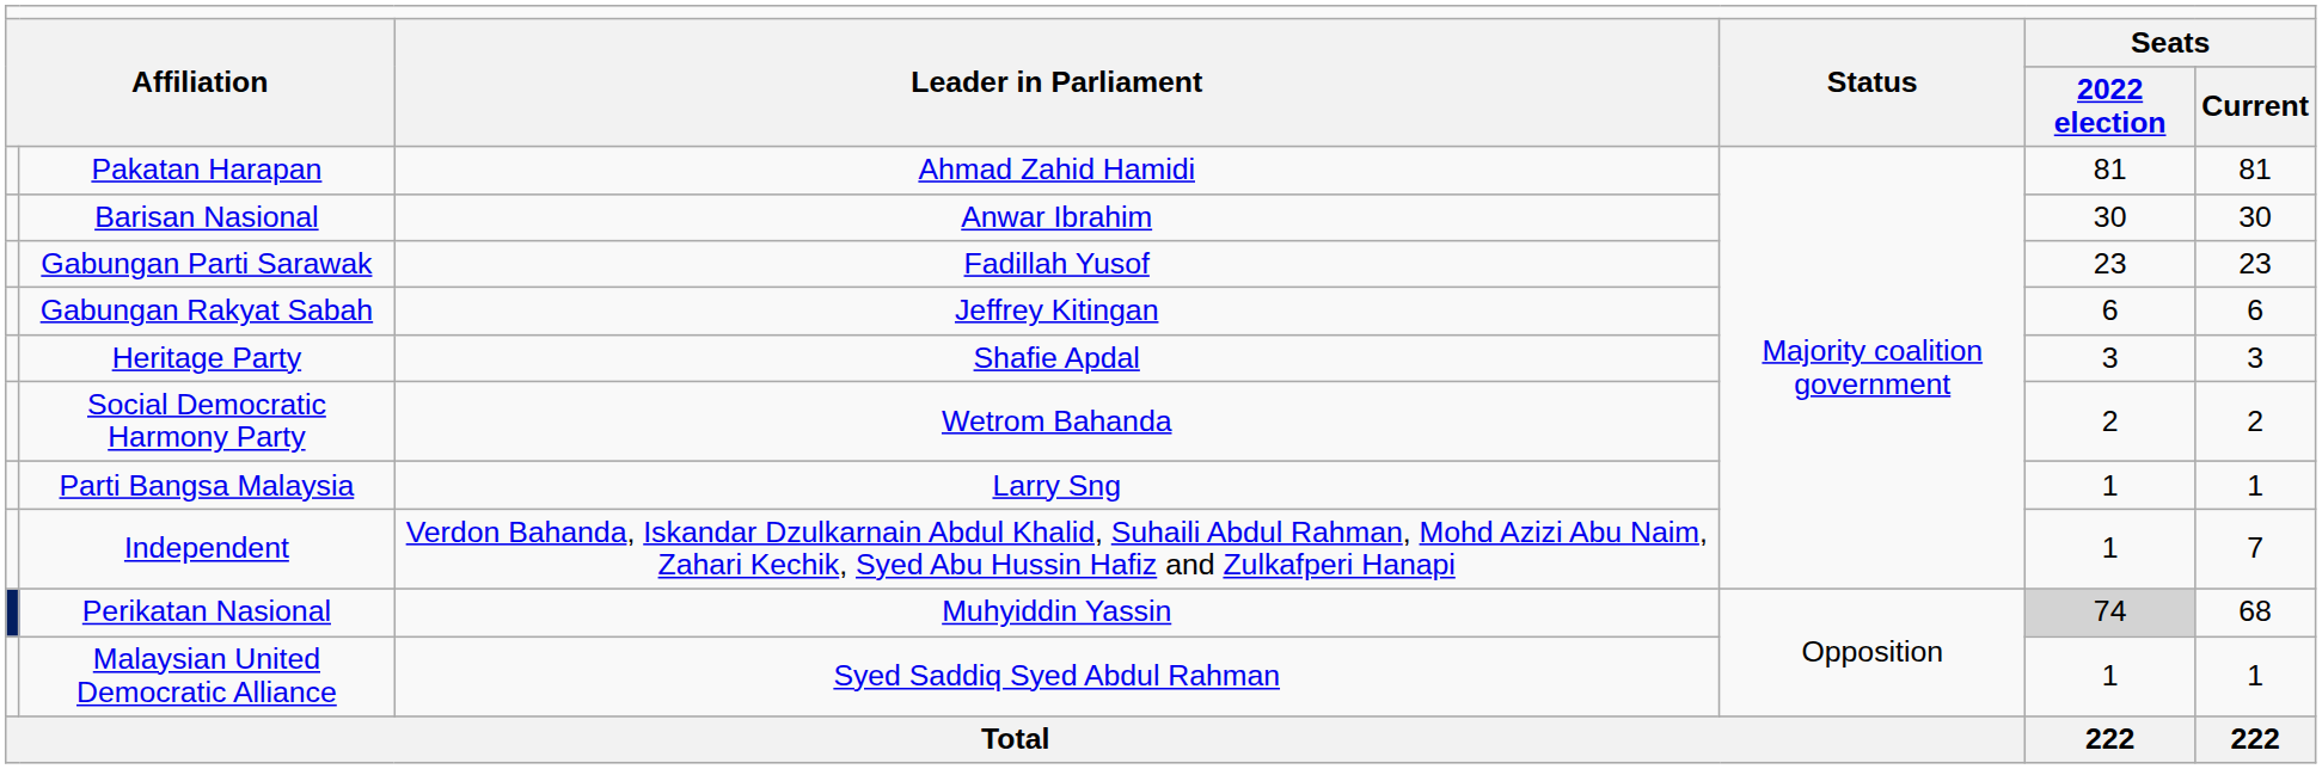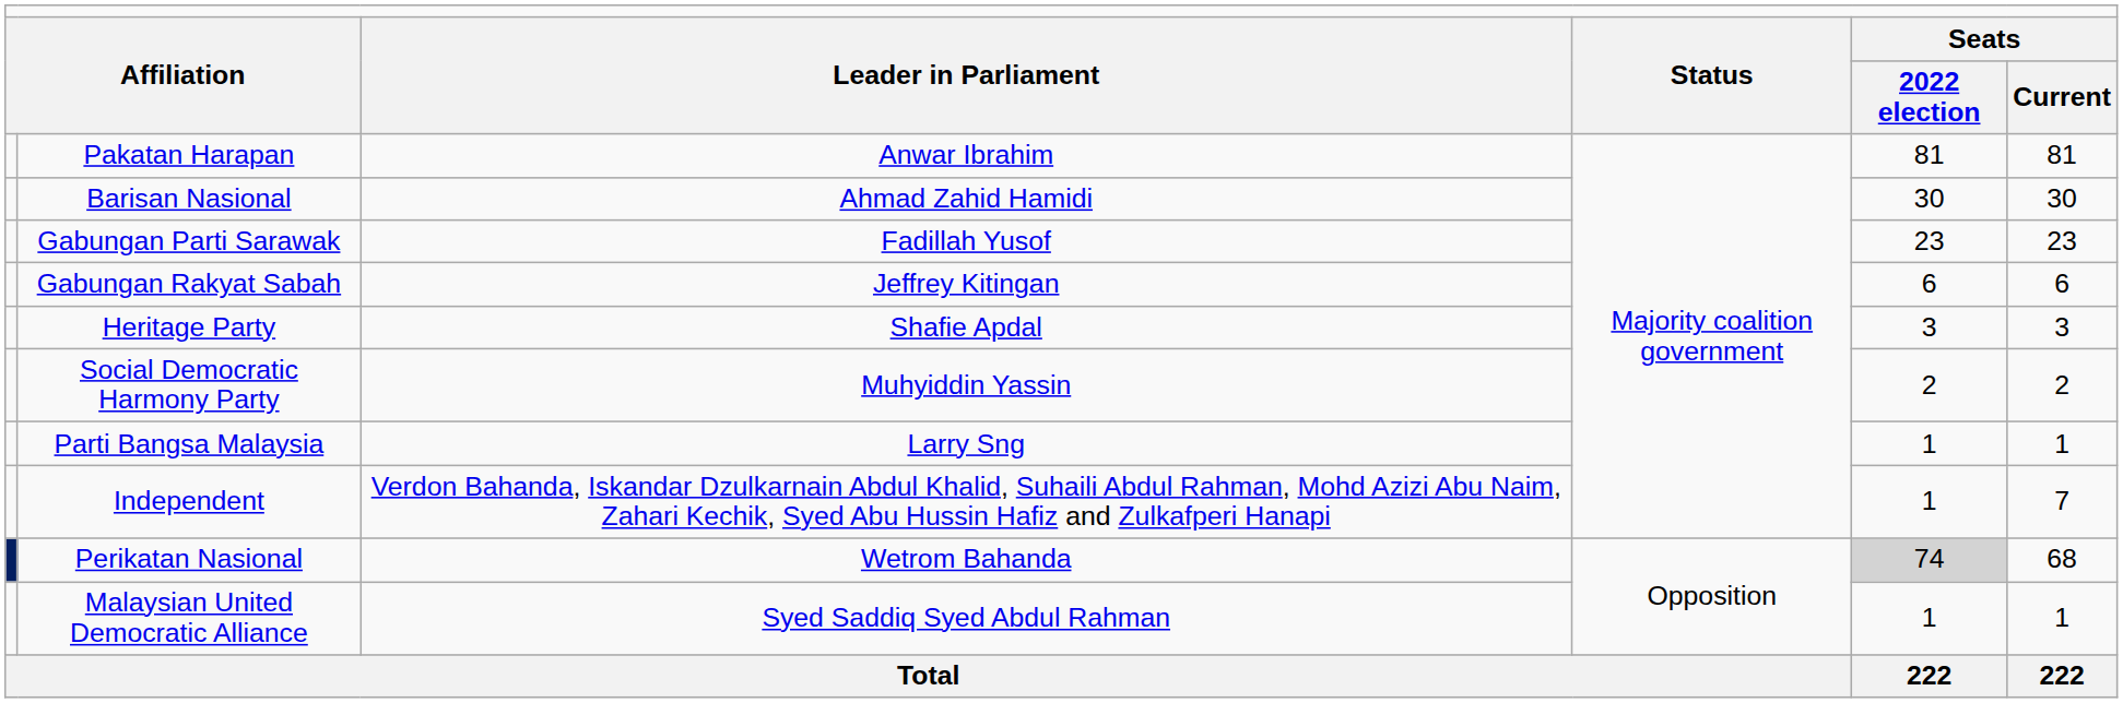Pakatan Harapan | column 3: Ahmad Zahid Hamidi -> Anwar Ibrahim
Barisan Nasional | column 3: Anwar Ibrahim -> Ahmad Zahid Hamidi
Social Democratic Harmony Party | column 3: Wetrom Bahanda -> Muhyiddin Yassin
Perikatan Nasional | column 3: Muhyiddin Yassin -> Wetrom Bahanda
